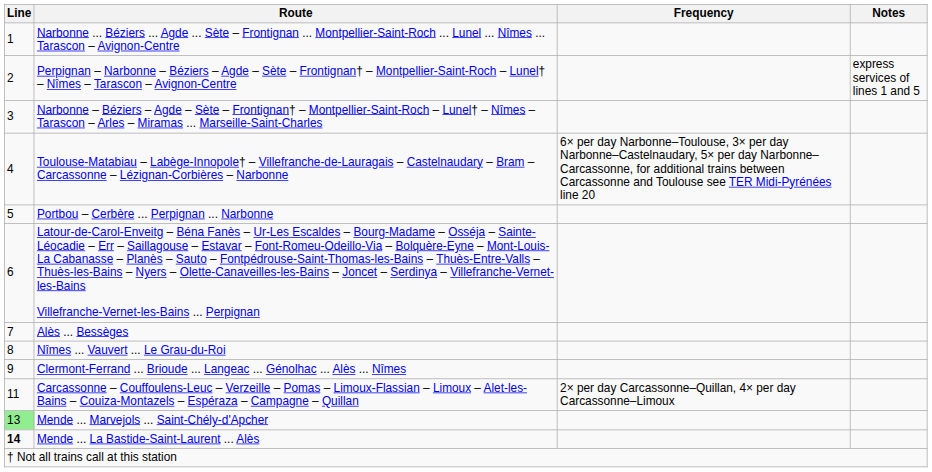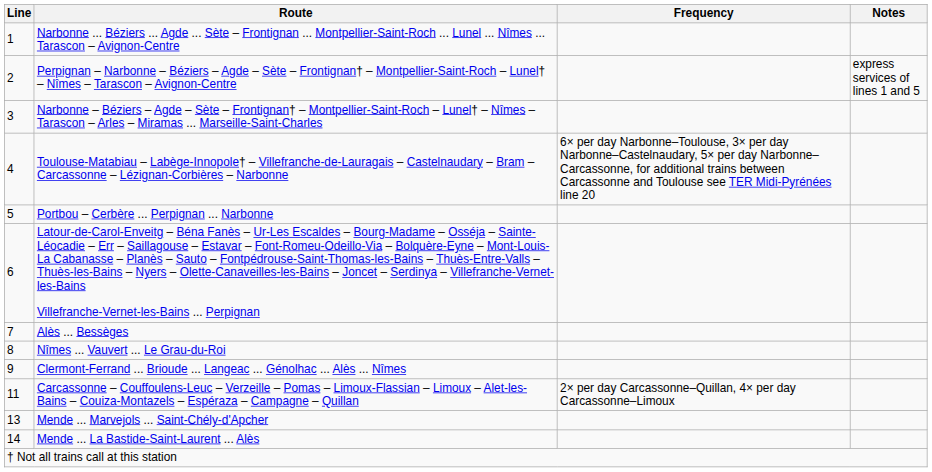Mende ... Marvejols ... Saint-Chély-d'Apcher | Line: lightgreen background -> no background
Mende ... La Bastide-Saint-Laurent ... Alès | Line: bold -> normal
